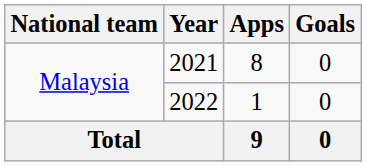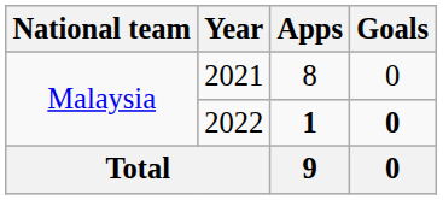2022 | Apps: normal -> bold
2022 | Goals: normal -> bold
